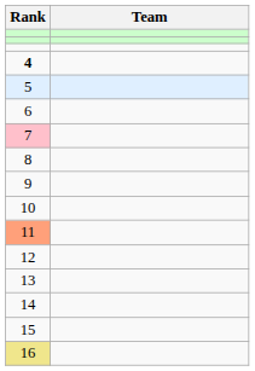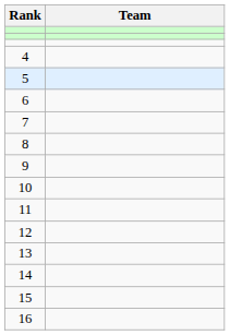row 5 | Rank: bold -> normal
row 8 | Rank: pink background -> no background
row 12 | Rank: lightsalmon background -> no background
row 17 | Rank: khaki background -> no background
